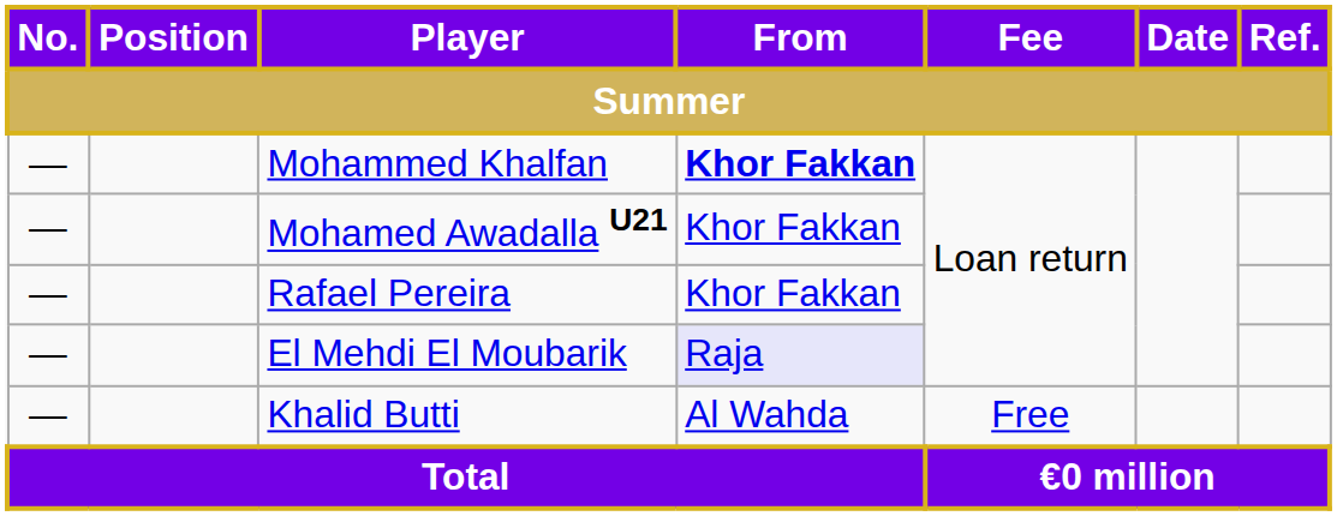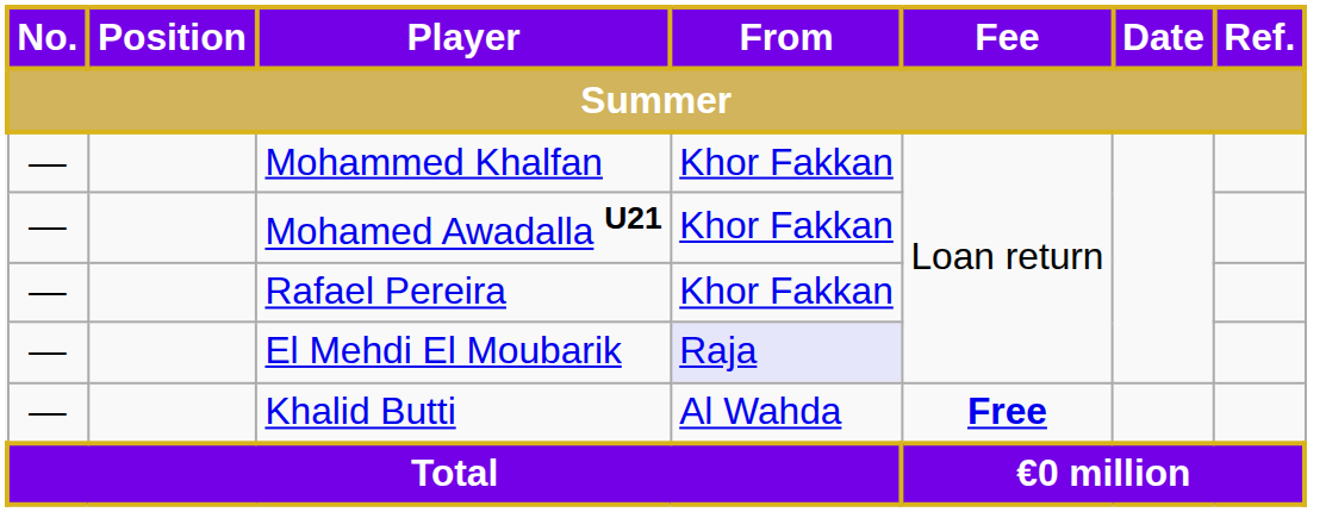Mohammed Khalfan | From: bold -> normal
Khalid Butti | Fee: normal -> bold
